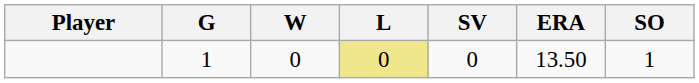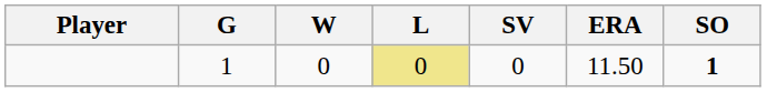row 2 | ERA: 13.50 -> 11.50
row 2 | SO: normal -> bold
